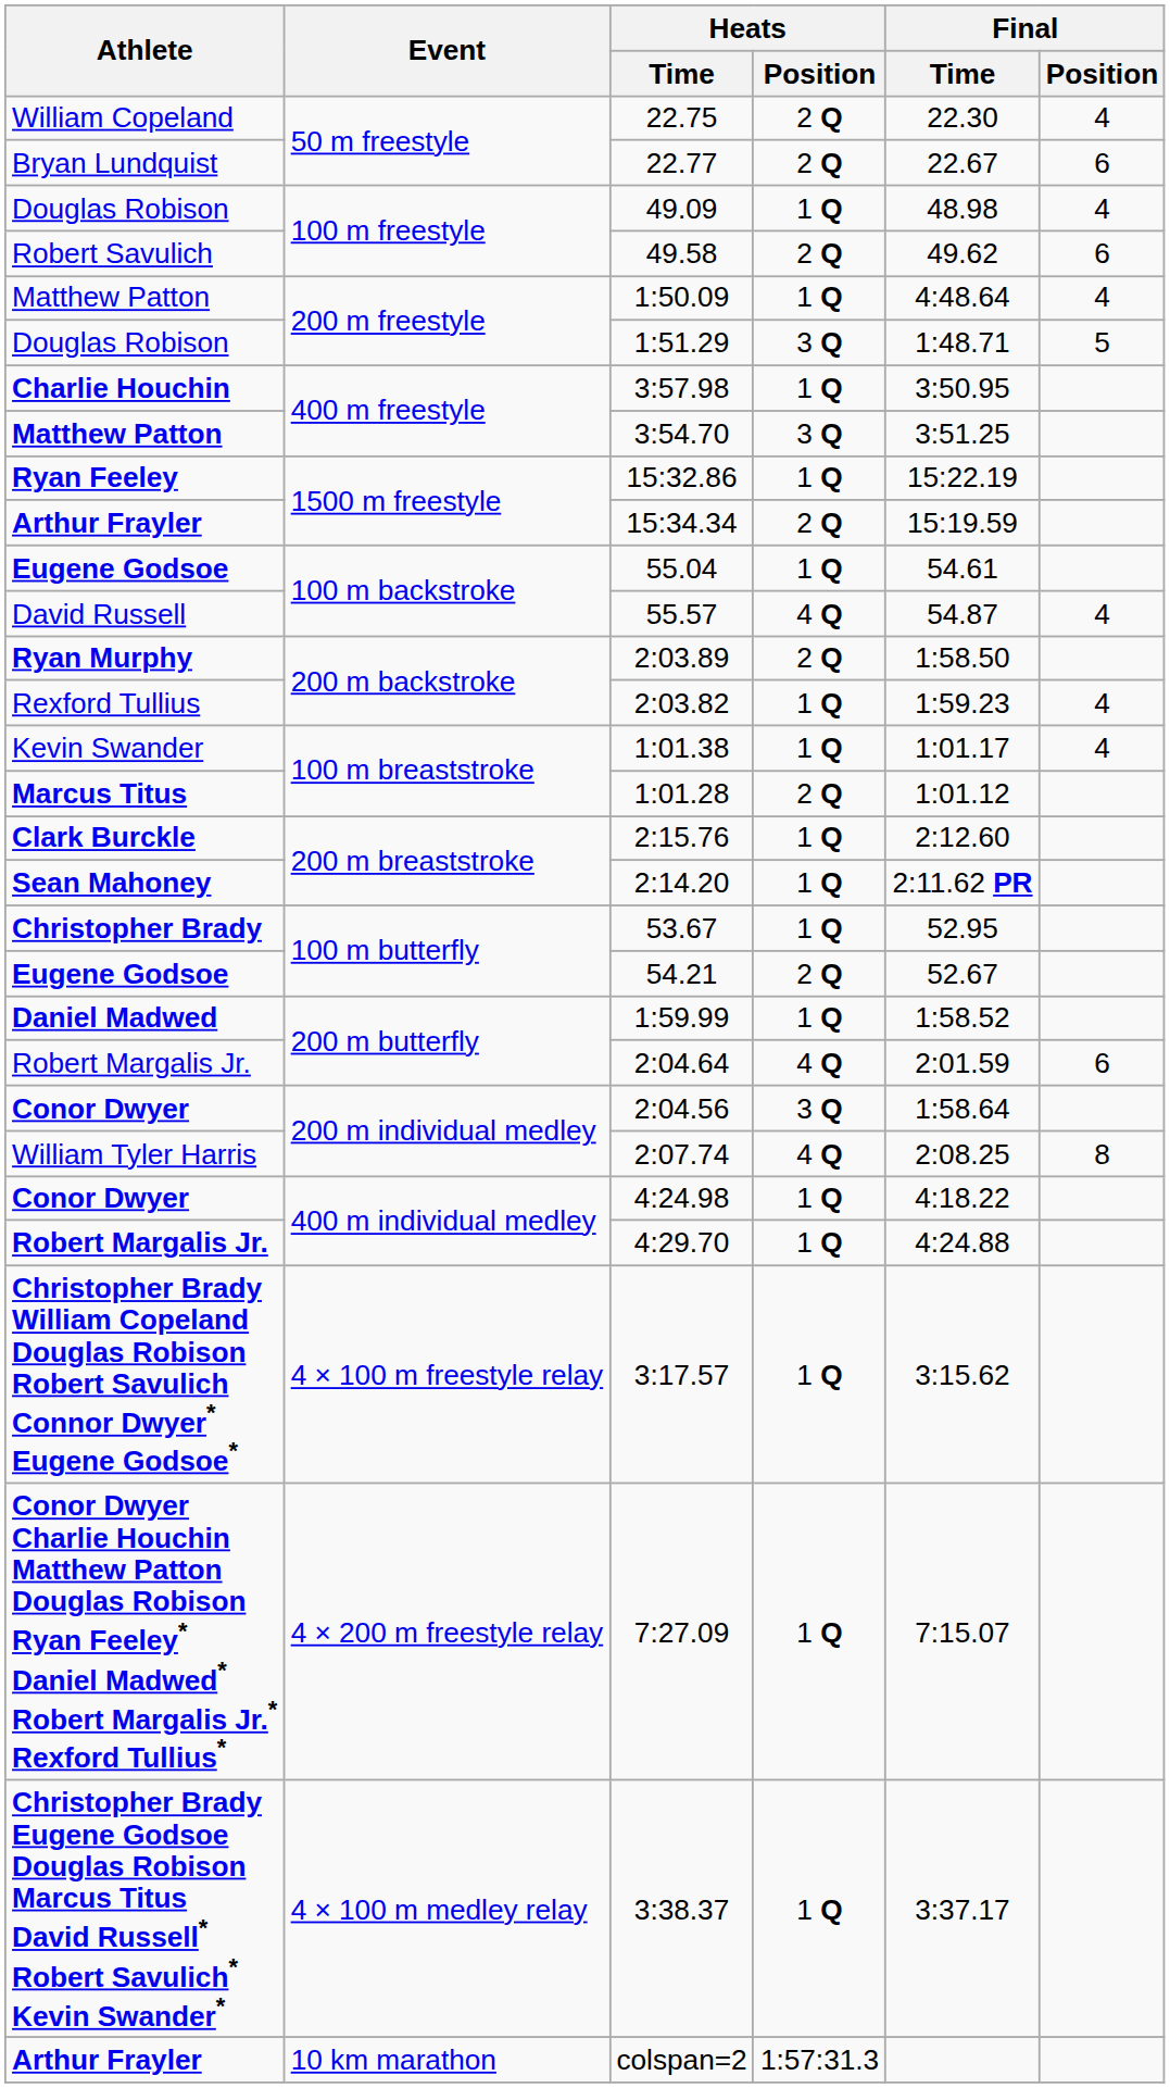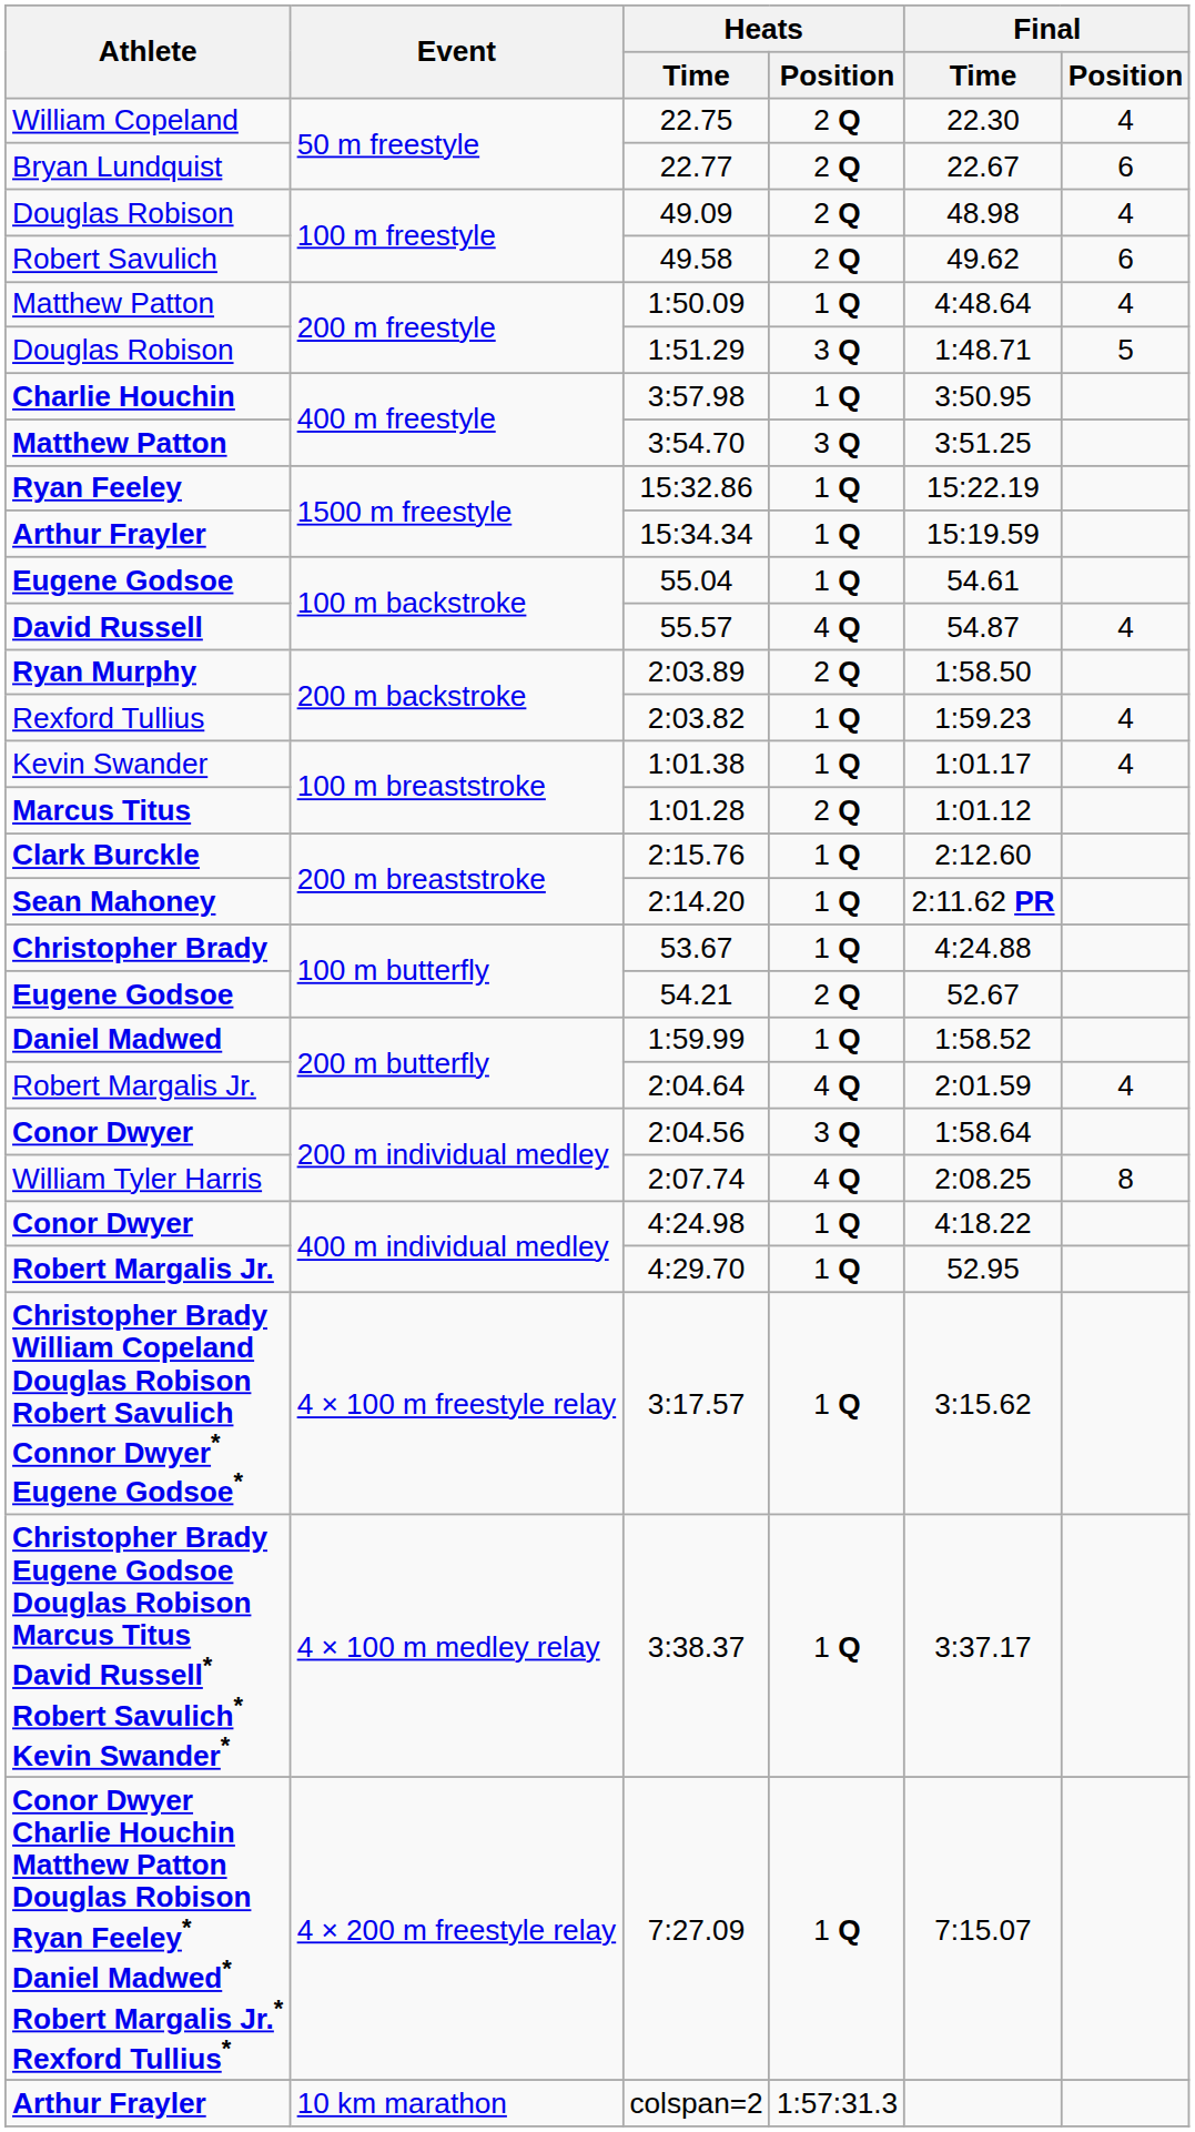49.09 | Heats / Position: 1 Q -> 2 Q
15:34.34 | Heats / Position: 2 Q -> 1 Q
55.57 | Athlete: normal -> bold
53.67 | Final / Time: 52.95 -> 4:24.88
2:04.64 | Final / Position: 6 -> 4
4:29.70 | Final / Time: 4:24.88 -> 52.95
rows swapped: 7:27.09 <-> 3:38.37
